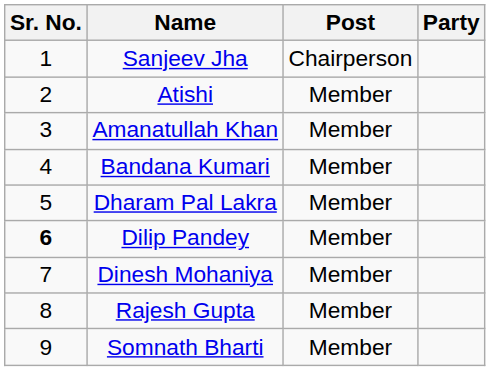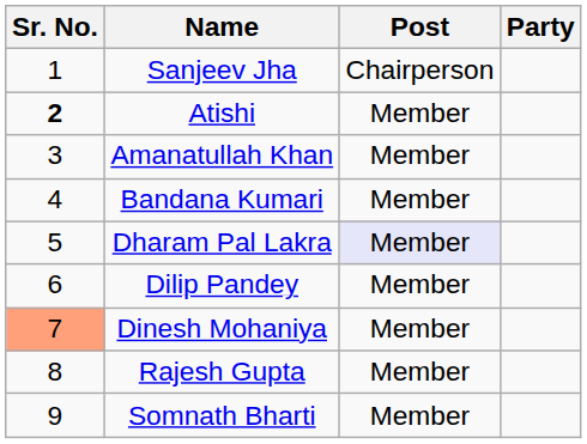Atishi | Sr. No.: normal -> bold
Dharam Pal Lakra | Post: no background -> lavender background
Dilip Pandey | Sr. No.: bold -> normal
Dinesh Mohaniya | Sr. No.: no background -> lightsalmon background
